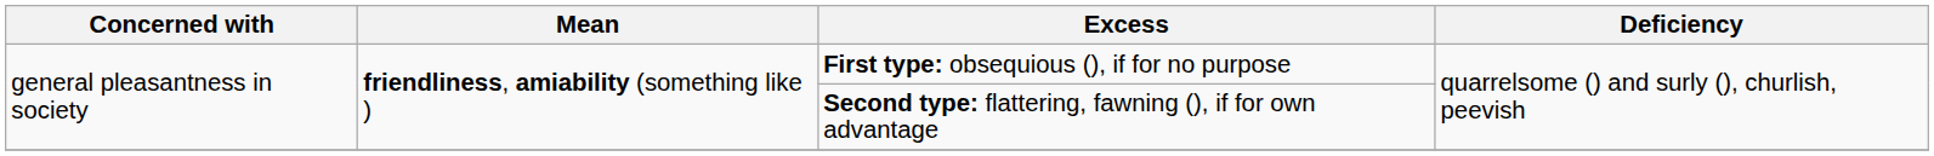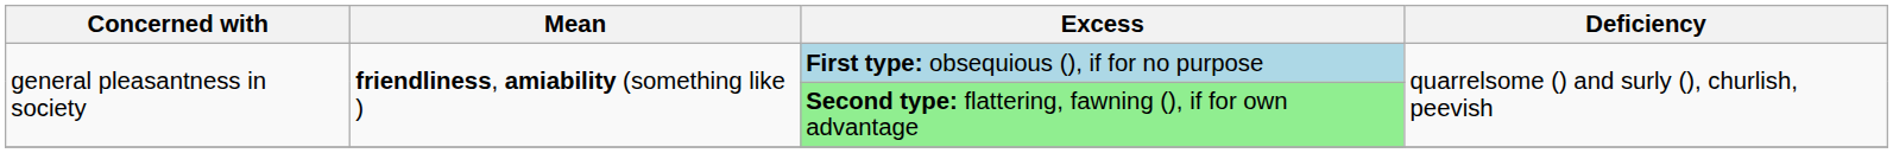First type: obsequious (), if for no purpose | Excess: no background -> lightblue background
Second type: flattering, fawning (), if for own advantage | Excess: no background -> lightgreen background
